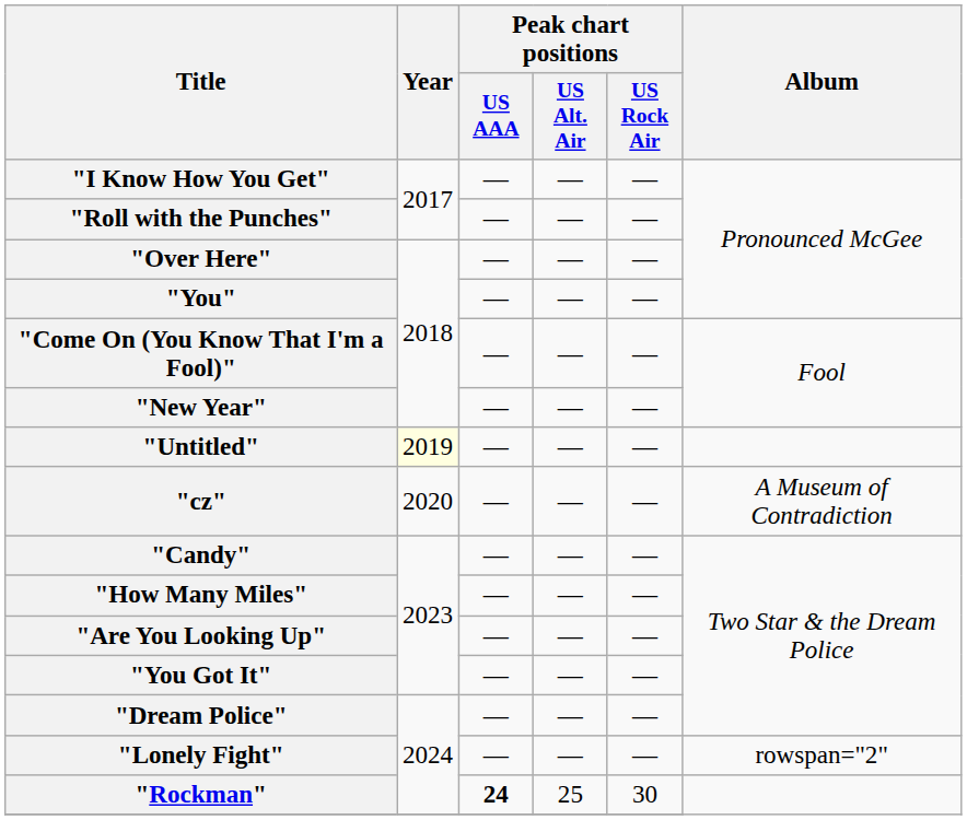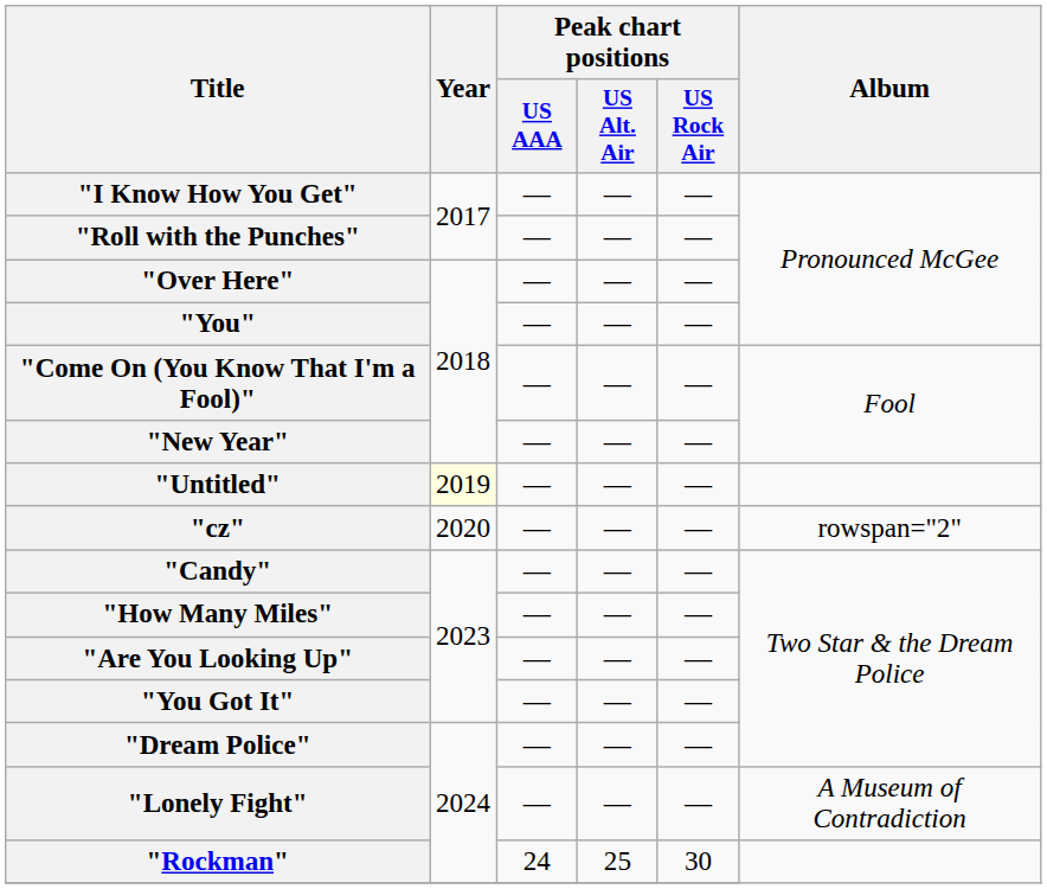"cz" | Album: A Museum of Contradiction -> rowspan="2"
"Lonely Fight" | Album: rowspan="2" -> A Museum of Contradiction
"Rockman" | Peak chart positions / US AAA: bold -> normal
